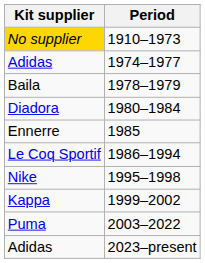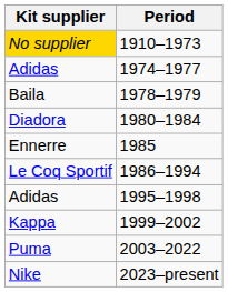row 8 | Kit supplier: Nike -> Adidas
row 11 | Kit supplier: Adidas -> Nike
